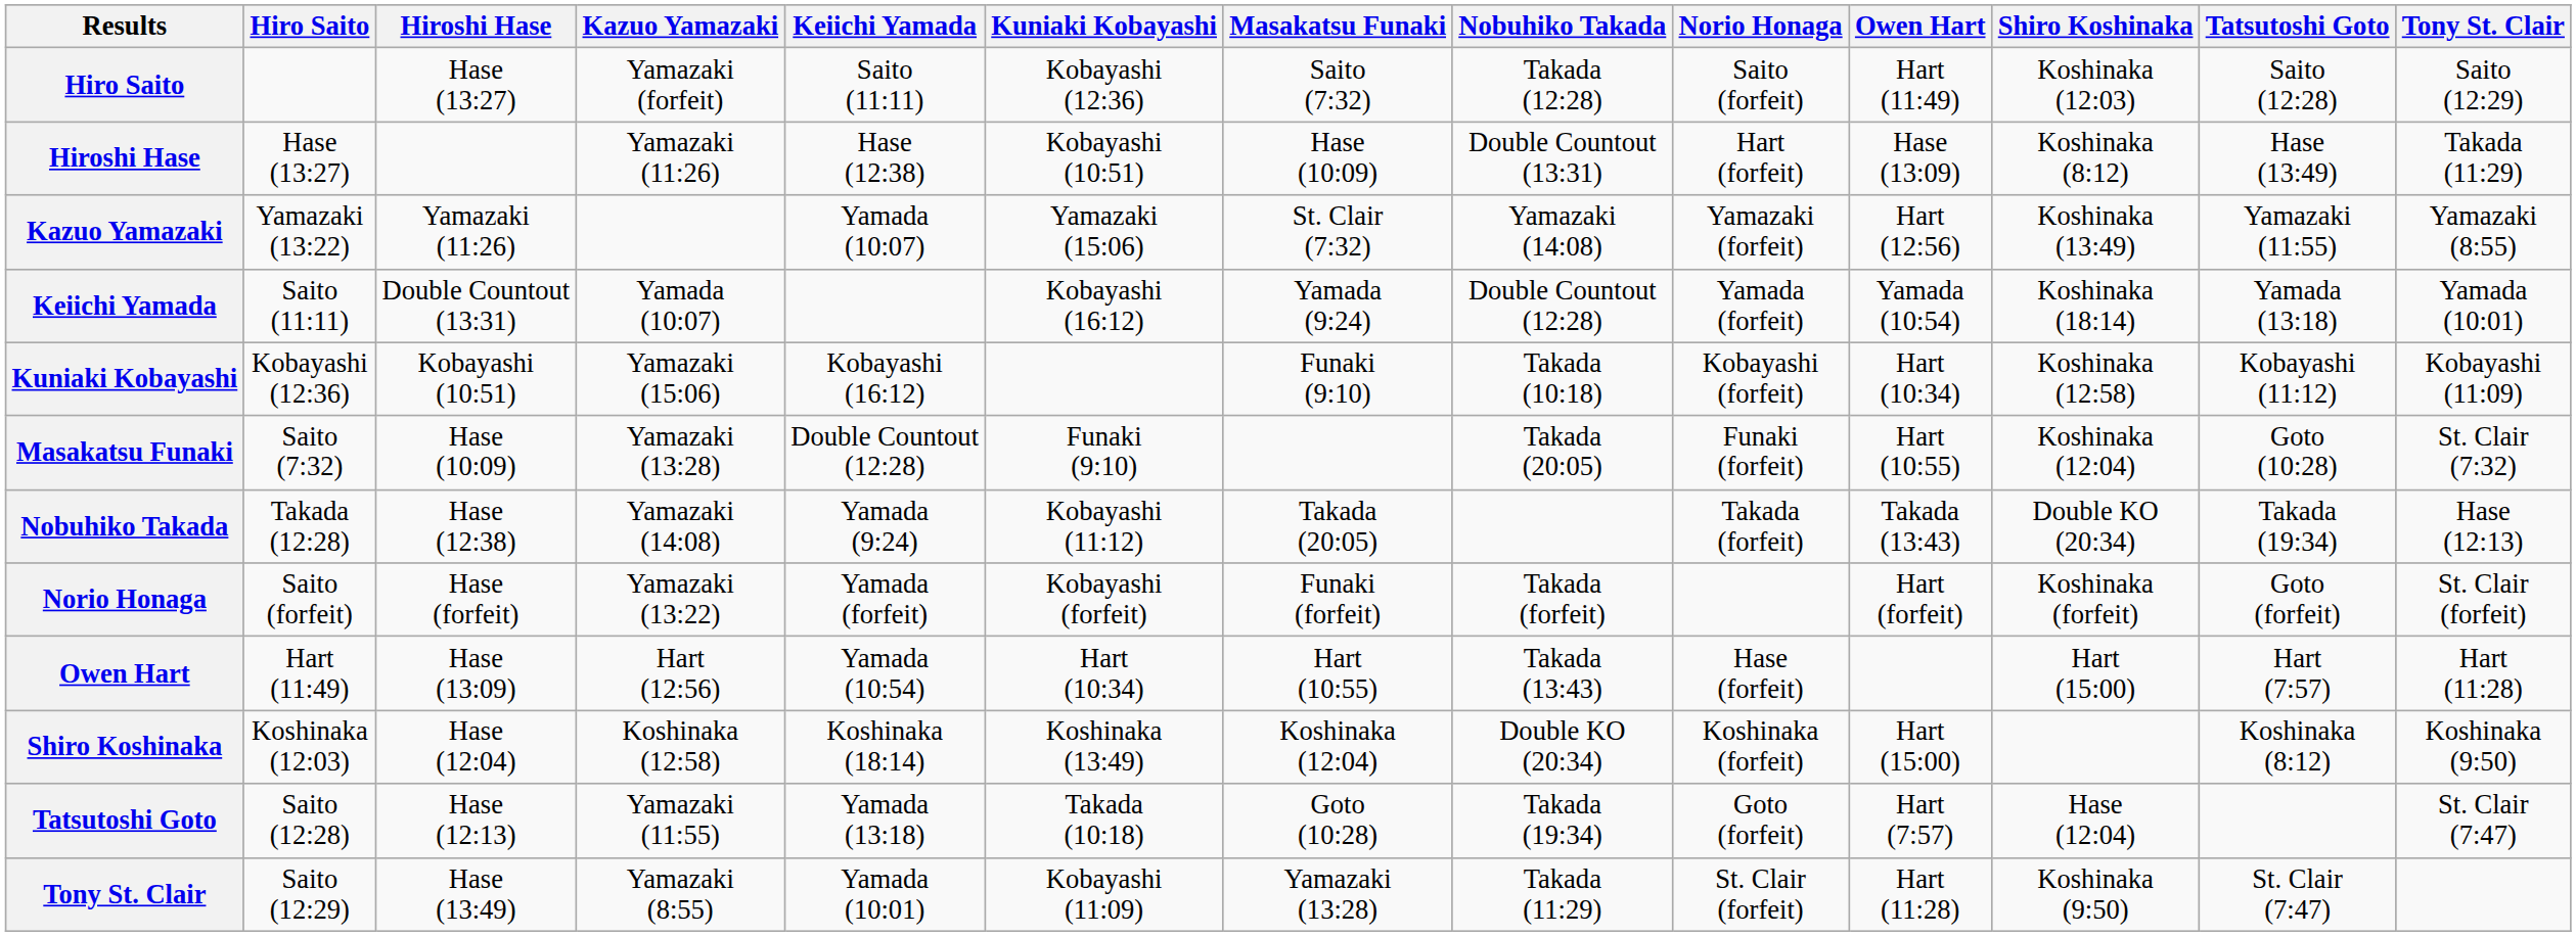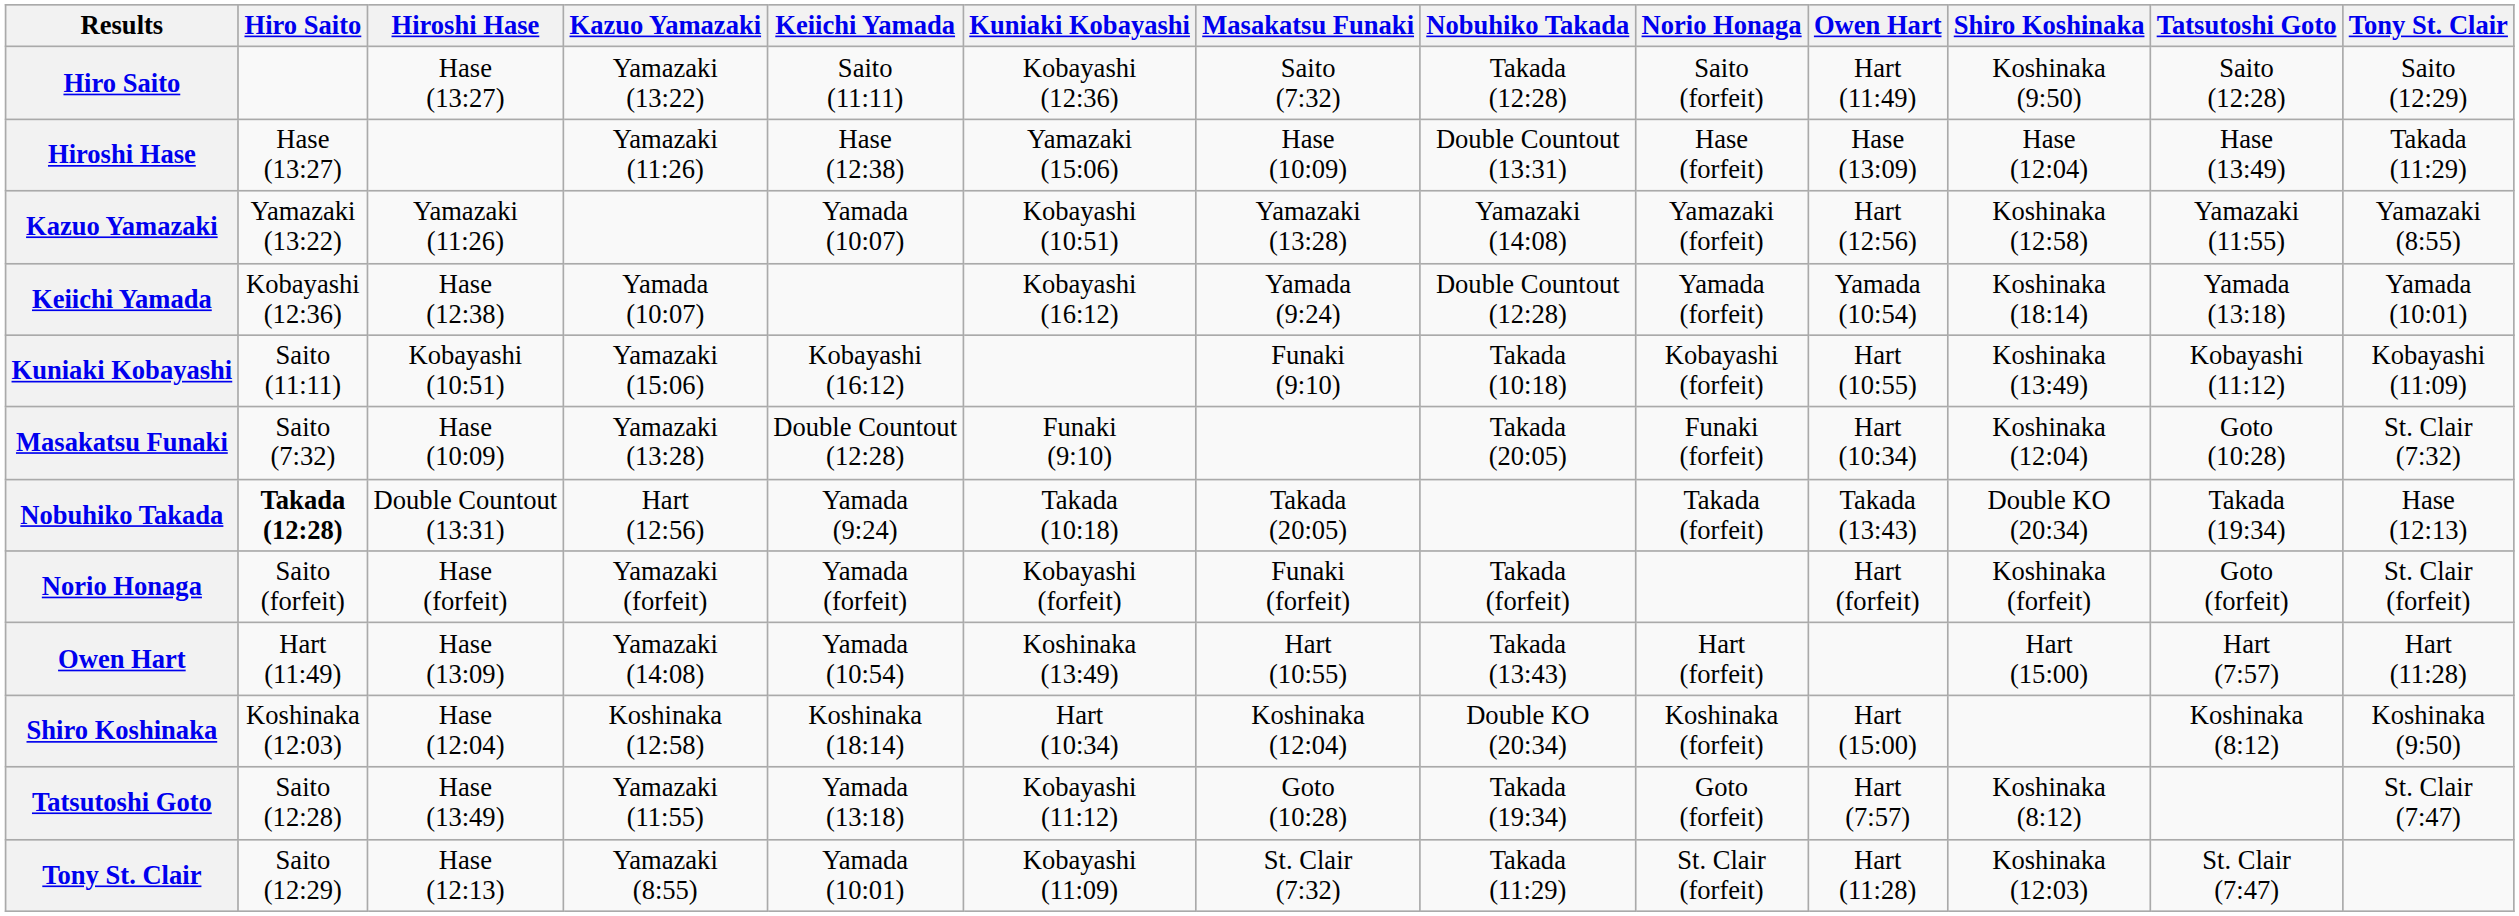row 2 | Kazuo Yamazaki: Yamazaki (forfeit) -> Yamazaki (13:22)
row 2 | Shiro Koshinaka: Koshinaka (12:03) -> Koshinaka (9:50)
row 3 | Kuniaki Kobayashi: Kobayashi (10:51) -> Yamazaki (15:06)
row 3 | Norio Honaga: Hart (forfeit) -> Hase (forfeit)
row 3 | Shiro Koshinaka: Koshinaka (8:12) -> Hase (12:04)
row 4 | Kuniaki Kobayashi: Yamazaki (15:06) -> Kobayashi (10:51)
row 4 | Masakatsu Funaki: St. Clair (7:32) -> Yamazaki (13:28)
row 4 | Shiro Koshinaka: Koshinaka (13:49) -> Koshinaka (12:58)
row 5 | Hiro Saito: Saito (11:11) -> Kobayashi (12:36)
row 5 | Hiroshi Hase: Double Countout (13:31) -> Hase (12:38)
row 6 | Hiro Saito: Kobayashi (12:36) -> Saito (11:11)
row 6 | Owen Hart: Hart (10:34) -> Hart (10:55)
row 6 | Shiro Koshinaka: Koshinaka (12:58) -> Koshinaka (13:49)
row 7 | Owen Hart: Hart (10:55) -> Hart (10:34)
row 8 | Hiro Saito: normal -> bold
row 8 | Hiroshi Hase: Hase (12:38) -> Double Countout (13:31)
row 8 | Kazuo Yamazaki: Yamazaki (14:08) -> Hart (12:56)
row 8 | Kuniaki Kobayashi: Kobayashi (11:12) -> Takada (10:18)
row 9 | Kazuo Yamazaki: Yamazaki (13:22) -> Yamazaki (forfeit)
row 10 | Kazuo Yamazaki: Hart (12:56) -> Yamazaki (14:08)
row 10 | Kuniaki Kobayashi: Hart (10:34) -> Koshinaka (13:49)
row 10 | Norio Honaga: Hase (forfeit) -> Hart (forfeit)
row 11 | Kuniaki Kobayashi: Koshinaka (13:49) -> Hart (10:34)
row 12 | Hiroshi Hase: Hase (12:13) -> Hase (13:49)
row 12 | Kuniaki Kobayashi: Takada (10:18) -> Kobayashi (11:12)
row 12 | Shiro Koshinaka: Hase (12:04) -> Koshinaka (8:12)
row 13 | Hiroshi Hase: Hase (13:49) -> Hase (12:13)
row 13 | Masakatsu Funaki: Yamazaki (13:28) -> St. Clair (7:32)
row 13 | Shiro Koshinaka: Koshinaka (9:50) -> Koshinaka (12:03)
